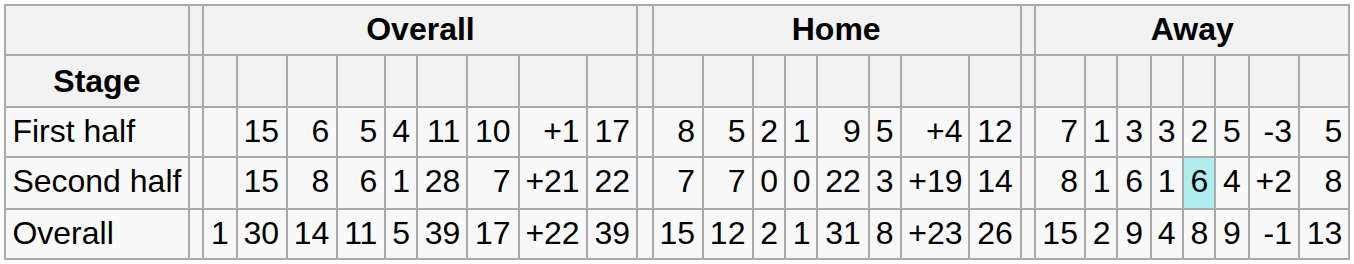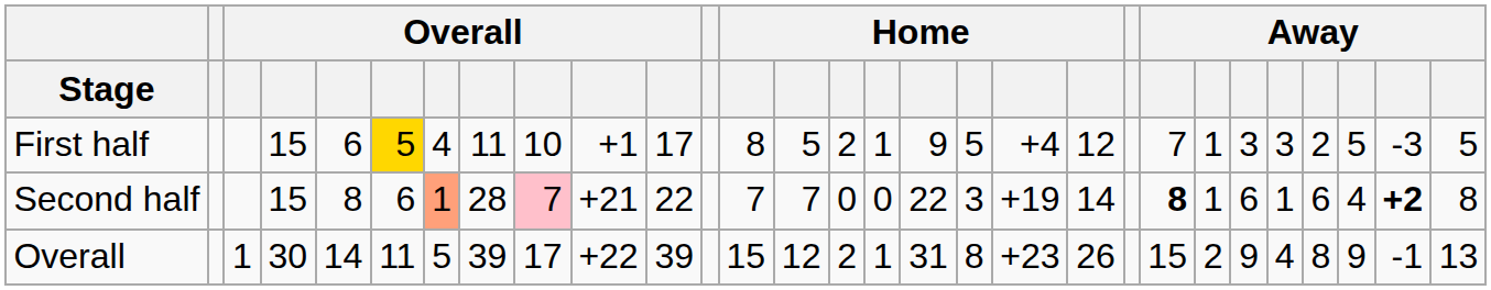First half | column 6: no background -> gold background
Second half | column 7: no background -> lightsalmon background
Second half | column 9: no background -> pink background
Second half | column 22: normal -> bold
Second half | column 26: paleturquoise background -> no background
Second half | column 28: normal -> bold
